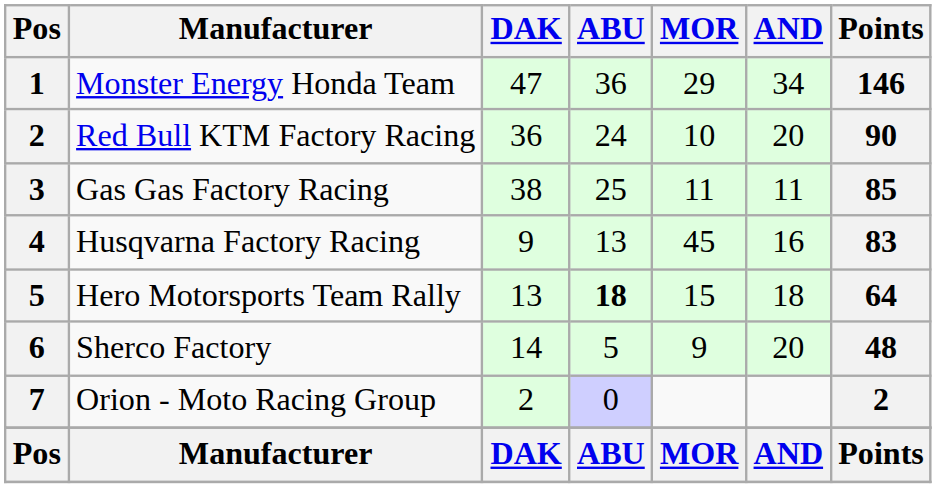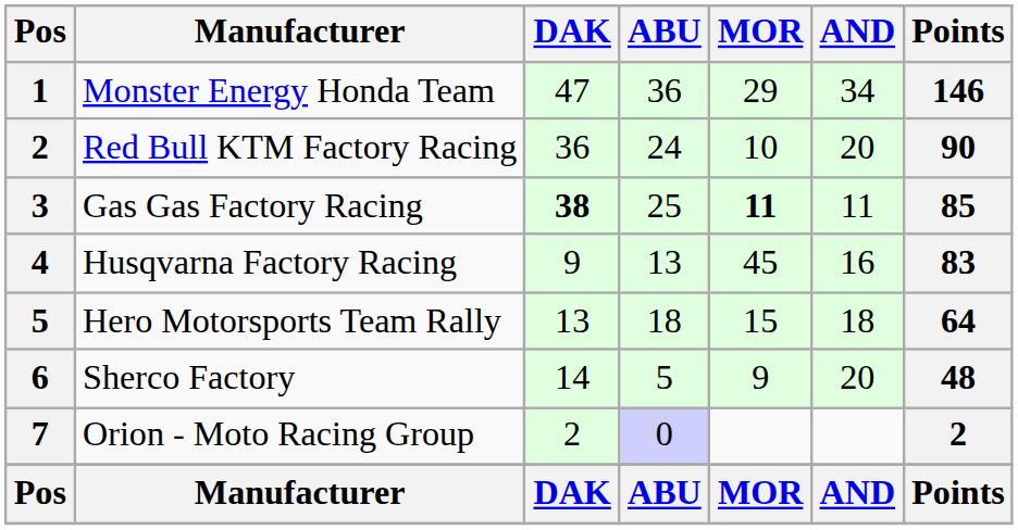Gas Gas Factory Racing | DAK: normal -> bold
Gas Gas Factory Racing | MOR: normal -> bold
Hero Motorsports Team Rally | ABU: bold -> normal
